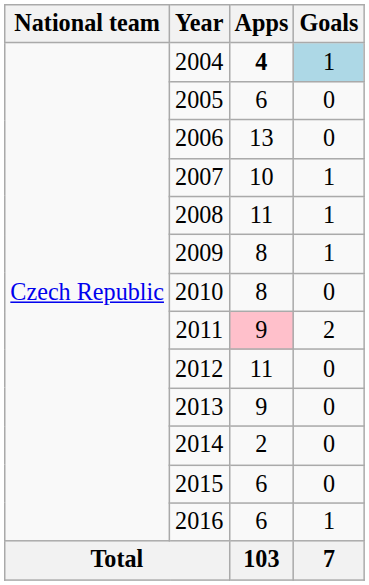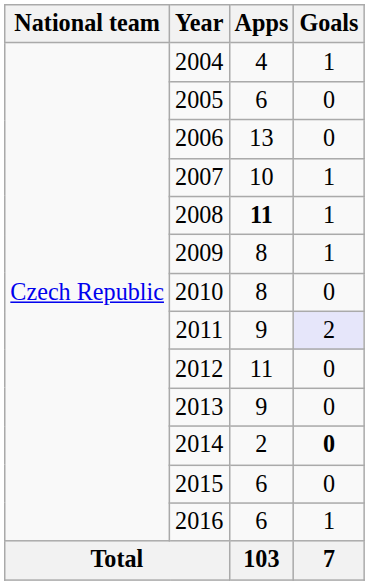2004 | Apps: bold -> normal
2004 | Goals: lightblue background -> no background
2008 | Apps: normal -> bold
2011 | Apps: pink background -> no background
2011 | Goals: no background -> lavender background
2014 | Goals: normal -> bold
